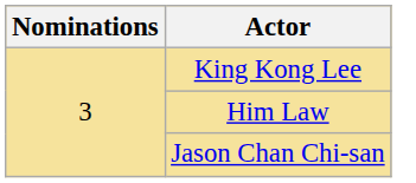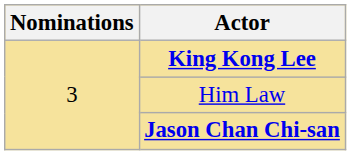King Kong Lee | Actor: normal -> bold
Jason Chan Chi-san | Actor: normal -> bold
